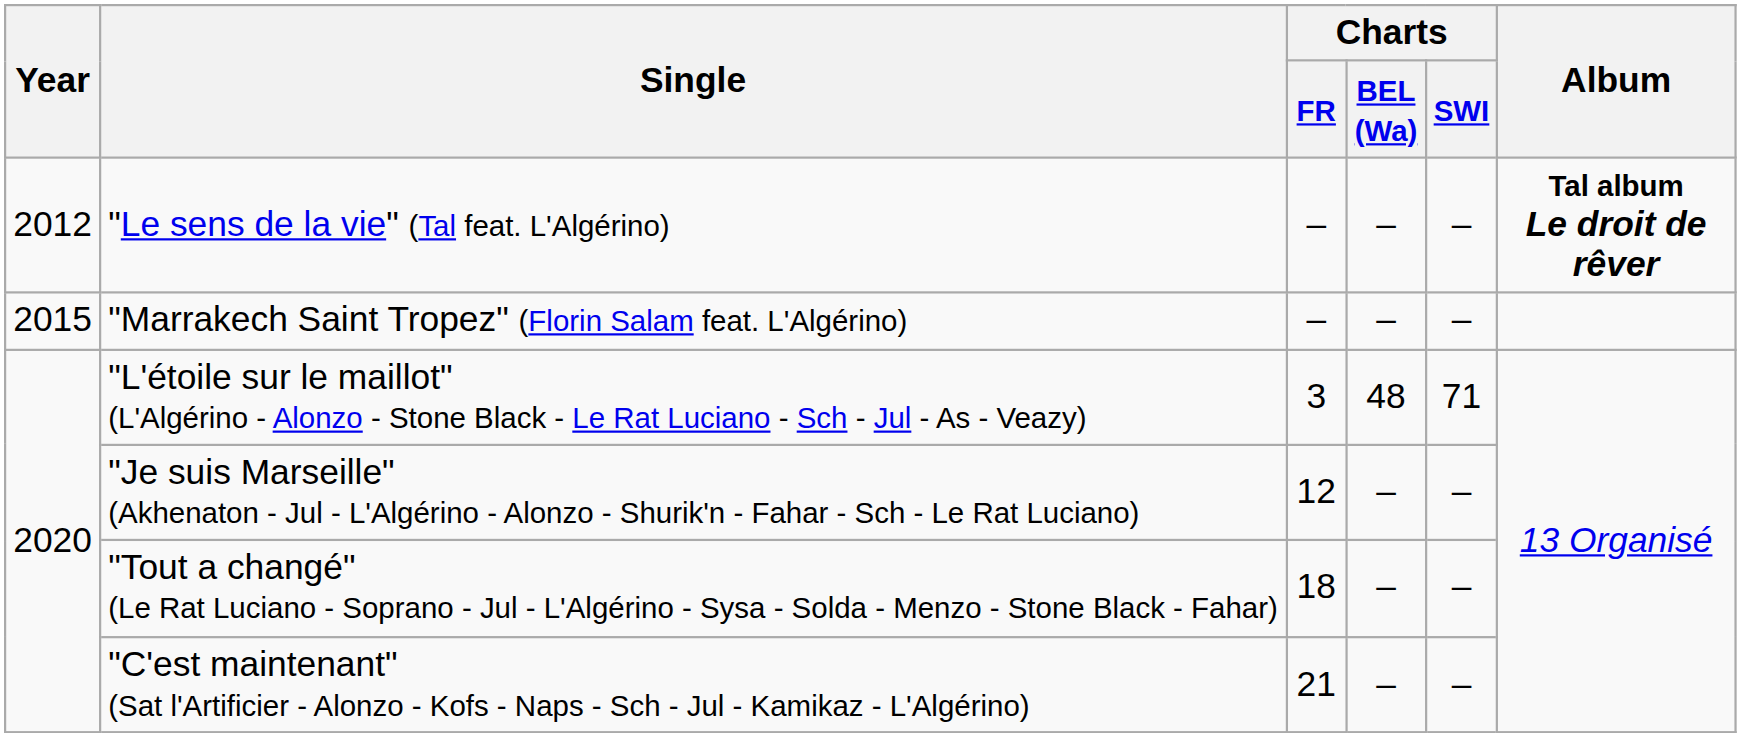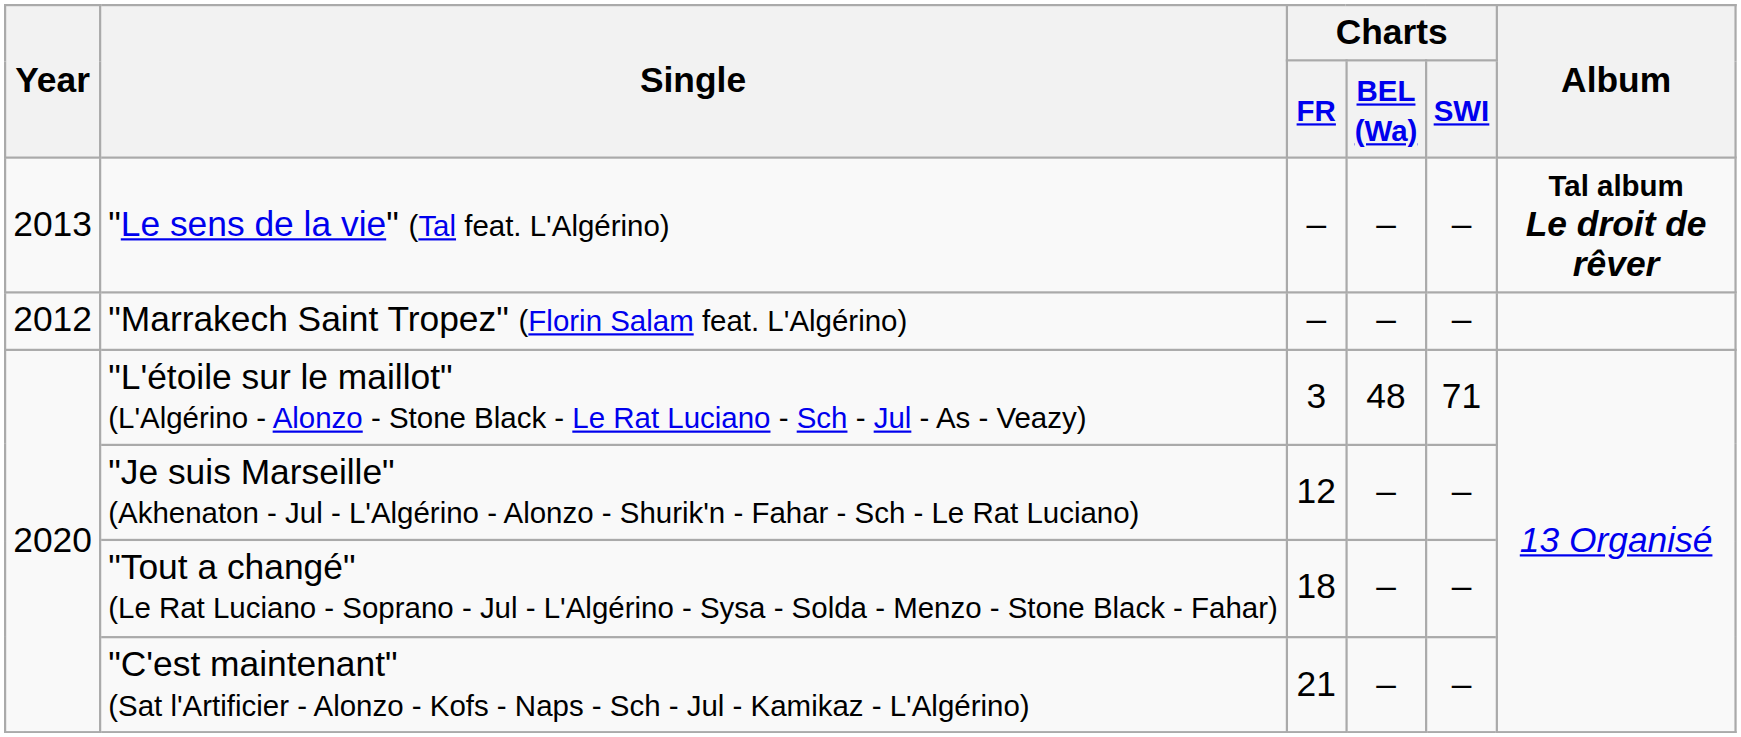"Le sens de la vie" (Tal feat. L'Algérino) | Year: 2012 -> 2013
"Marrakech Saint Tropez" (Florin Salam feat. L'Algérino) | Year: 2015 -> 2012
